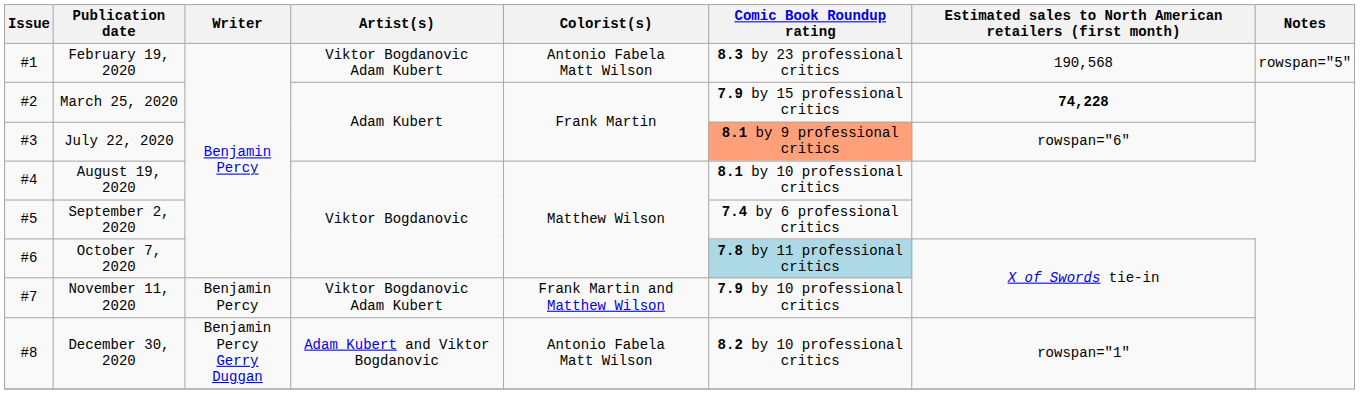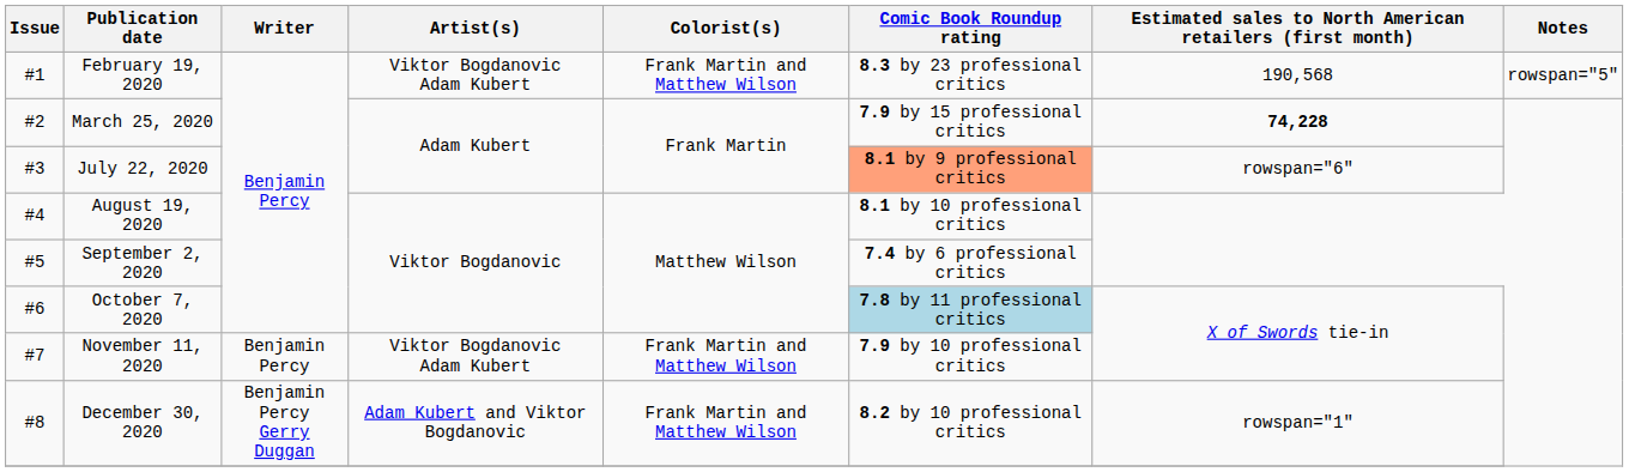February 19, 2020 | Colorist(s): Antonio Fabela Matt Wilson -> Frank Martin and Matthew Wilson
December 30, 2020 | Colorist(s): Antonio Fabela Matt Wilson -> Frank Martin and Matthew Wilson
